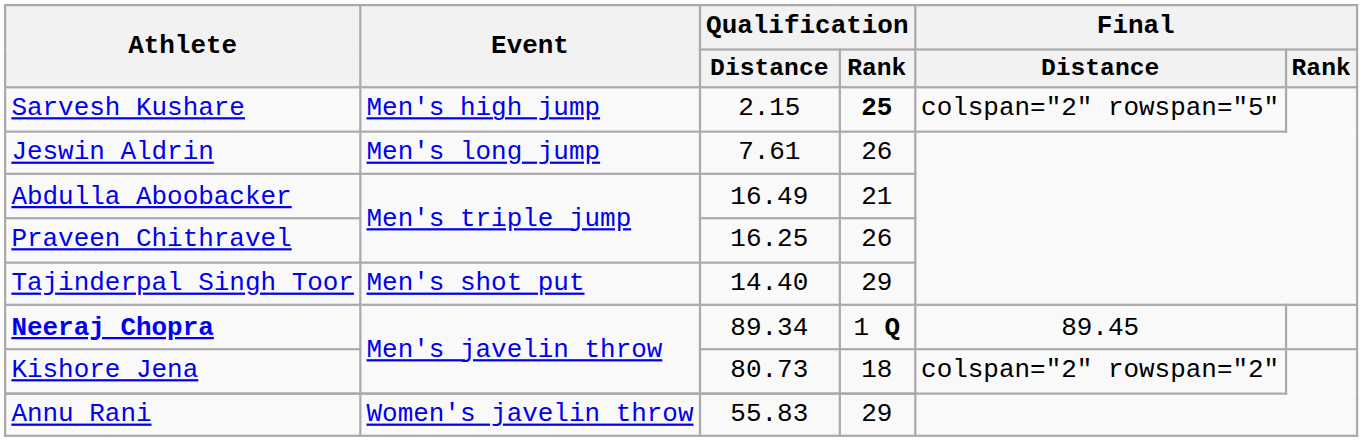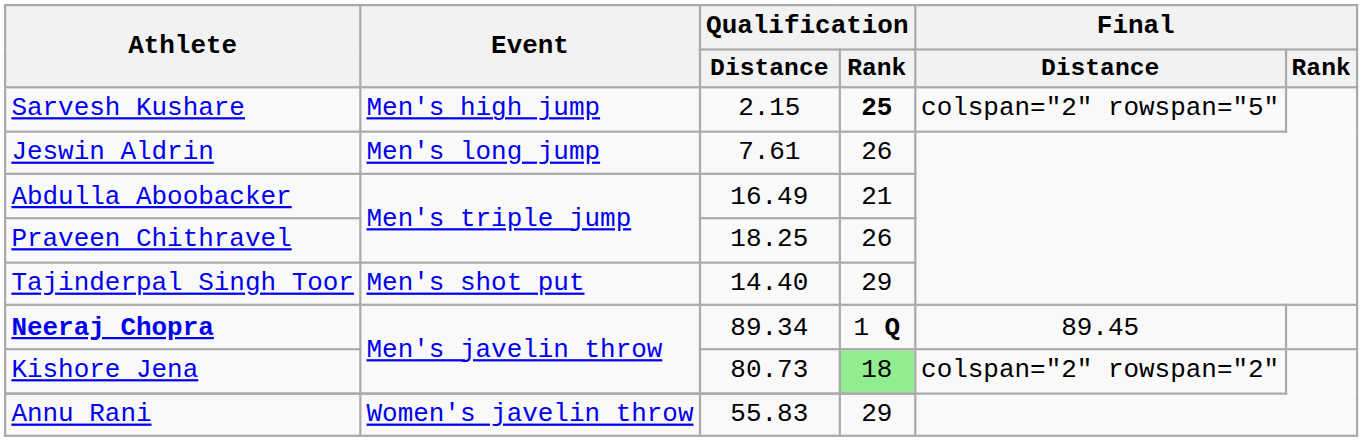Praveen Chithravel | Qualification / Distance: 16.25 -> 18.25
Kishore Jena | Qualification / Rank: no background -> lightgreen background
